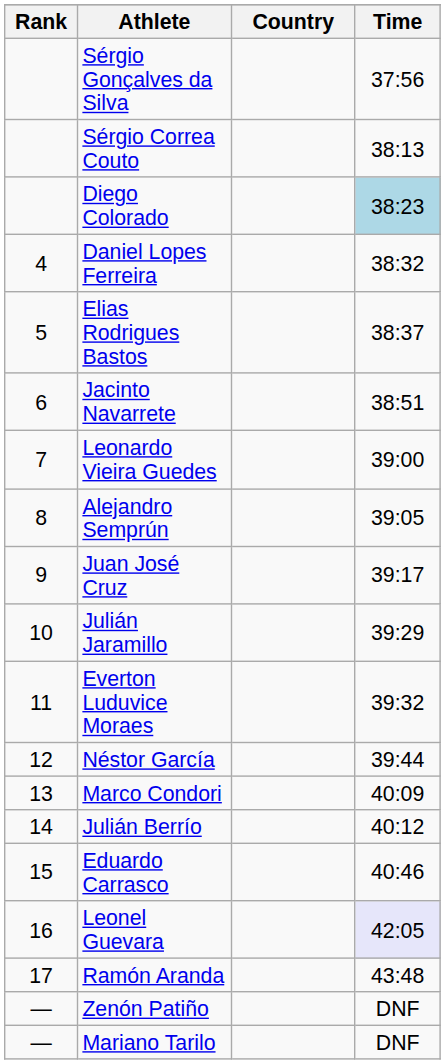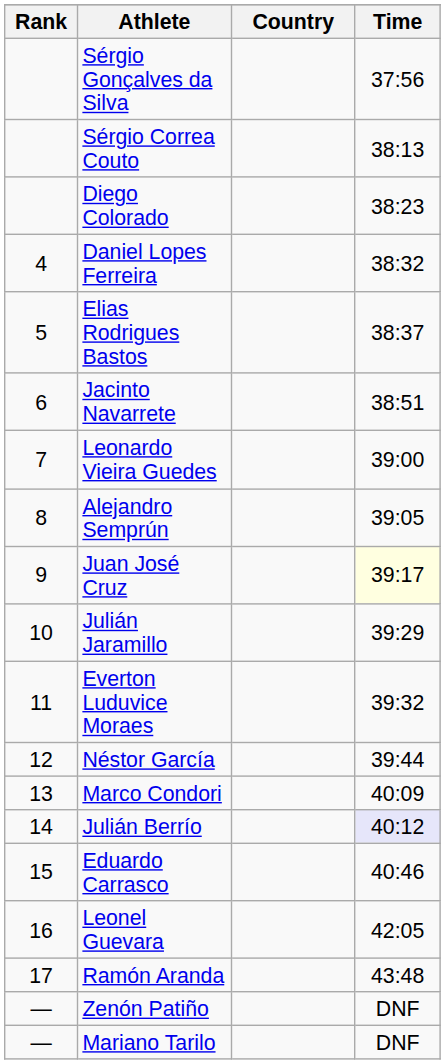Diego Colorado | Time: lightblue background -> no background
Juan José Cruz | Time: no background -> lightyellow background
Julián Berrío | Time: no background -> lavender background
Leonel Guevara | Time: lavender background -> no background
